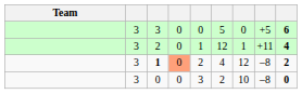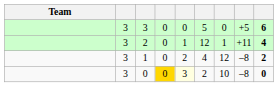row 4 | column 3: bold -> normal
row 4 | column 4: lightsalmon background -> no background
row 5 | column 4: no background -> gold background
row 5 | column 5: no background -> lightyellow background
